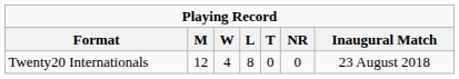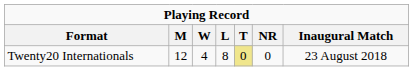Twenty20 Internationals | T: no background -> khaki background
